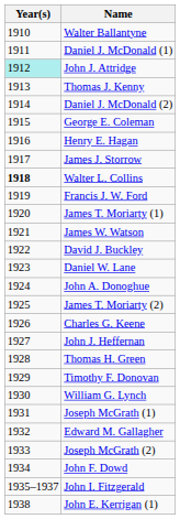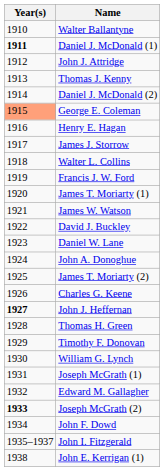Daniel J. McDonald (1) | Year(s): normal -> bold
John J. Attridge | Year(s): paleturquoise background -> no background
George E. Coleman | Year(s): no background -> lightsalmon background
Walter L. Collins | Year(s): bold -> normal
John J. Heffernan | Year(s): normal -> bold
Joseph McGrath (2) | Year(s): normal -> bold
